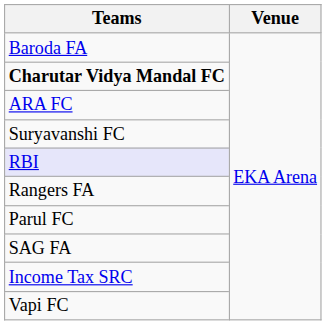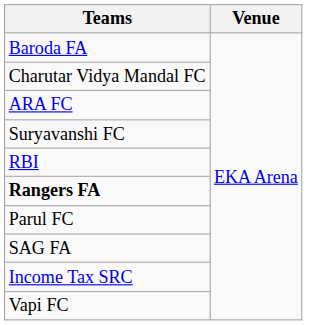Charutar Vidya Mandal FC | Teams: bold -> normal
RBI | Teams: lavender background -> no background
Rangers FA | Teams: normal -> bold
